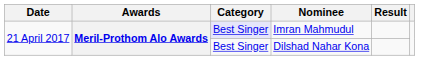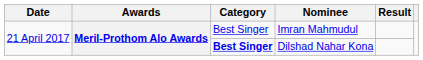Imran Mahmudul | Category: lavender background -> no background
Dilshad Nahar Kona | Category: normal -> bold
